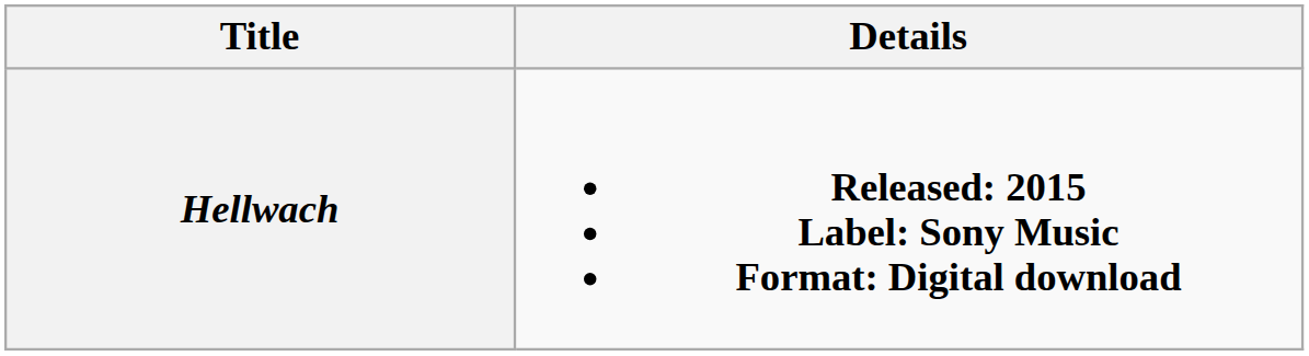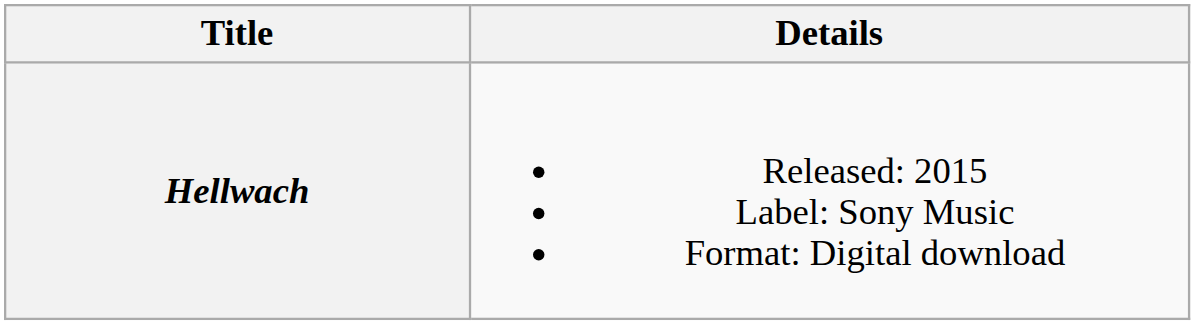Hellwach | Details: bold -> normal
